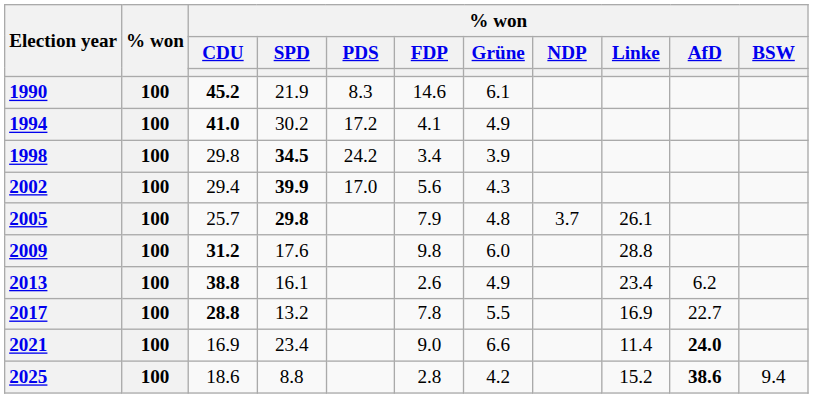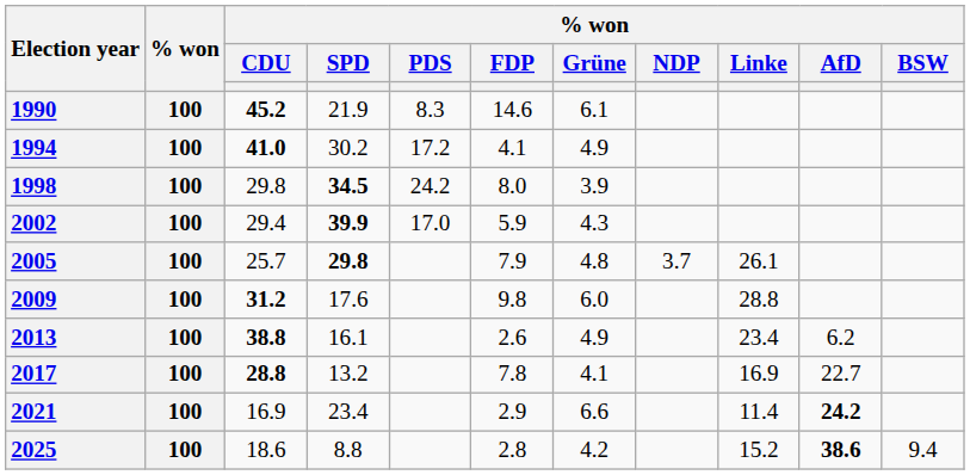1998 | % won / FDP: 3.4 -> 8.0
2002 | % won / FDP: 5.6 -> 5.9
2017 | % won / Grüne: 5.5 -> 4.1
2021 | % won / FDP: 9.0 -> 2.9
2021 | % won / AfD: 24.0 -> 24.2
